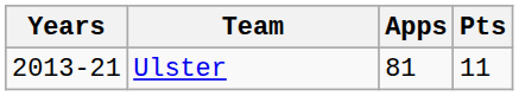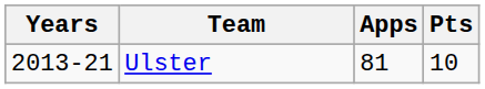Ulster | Pts: 11 -> 10
